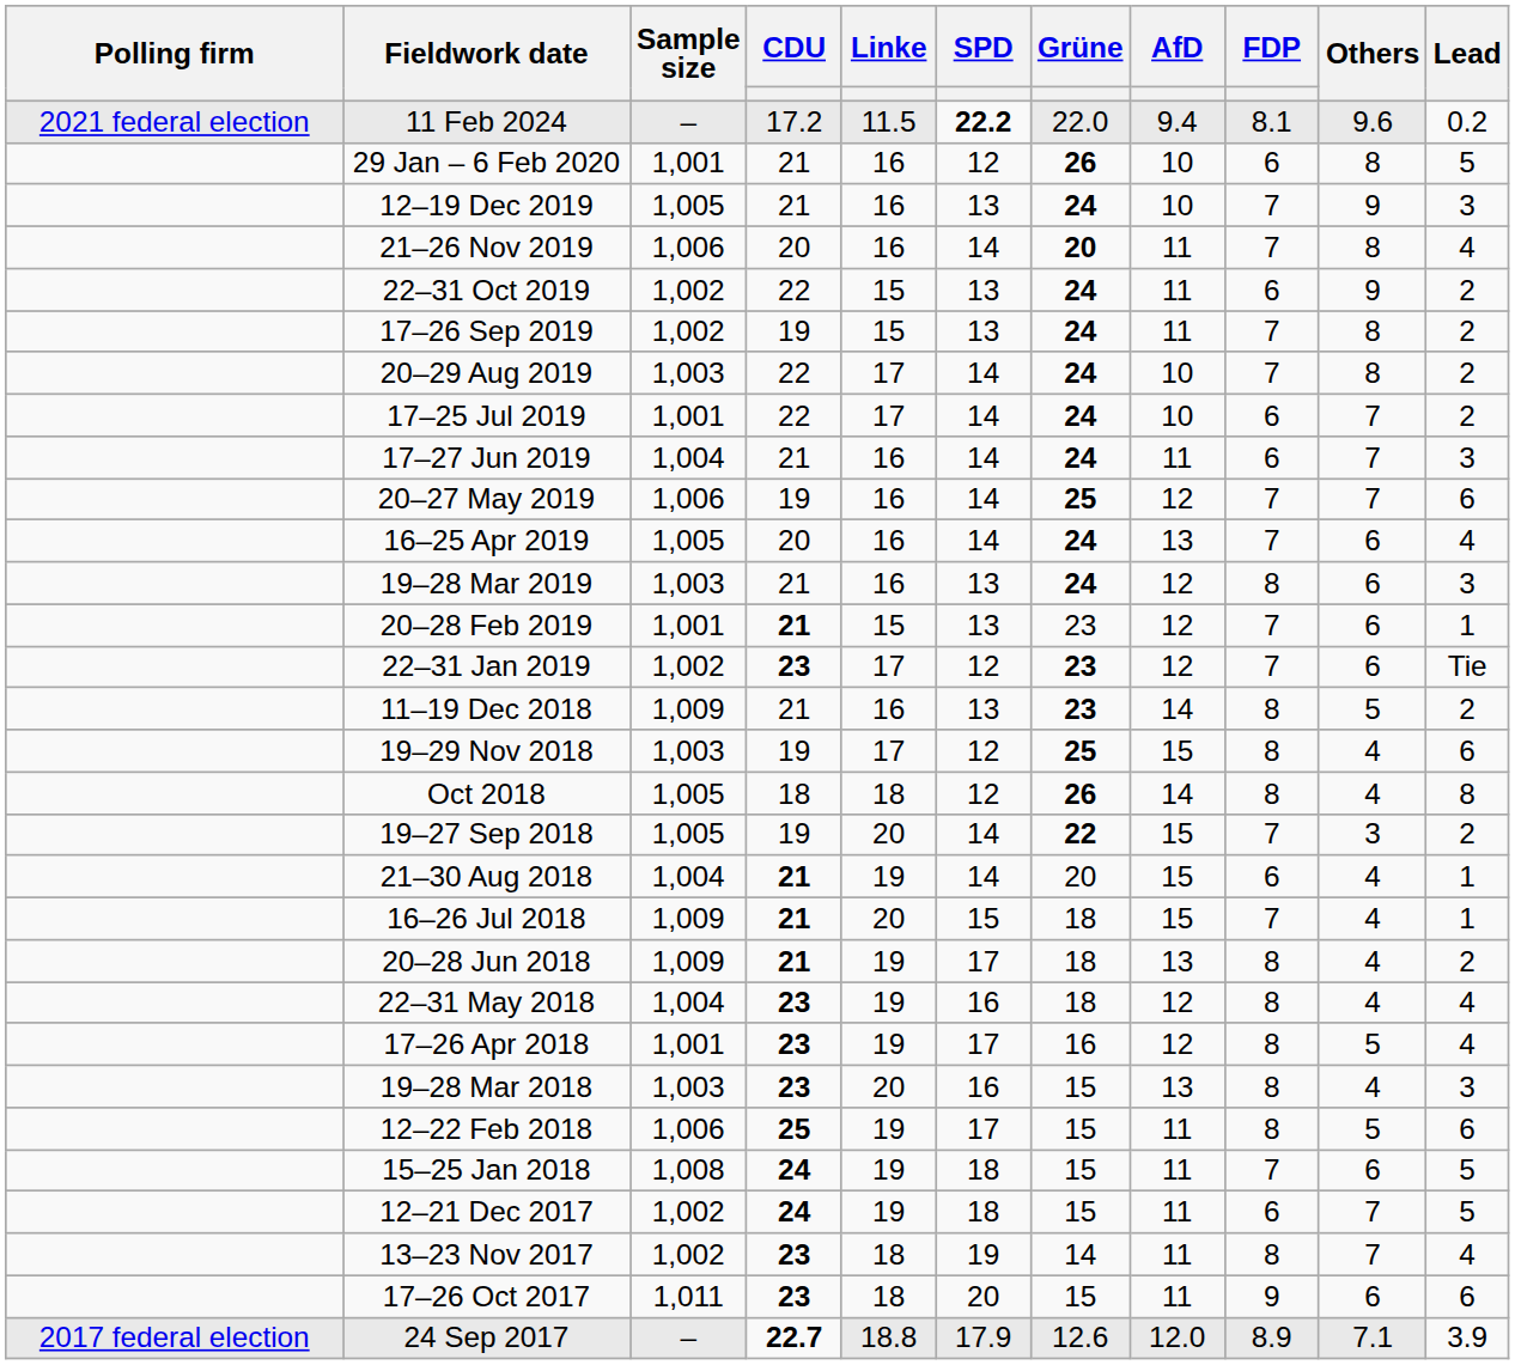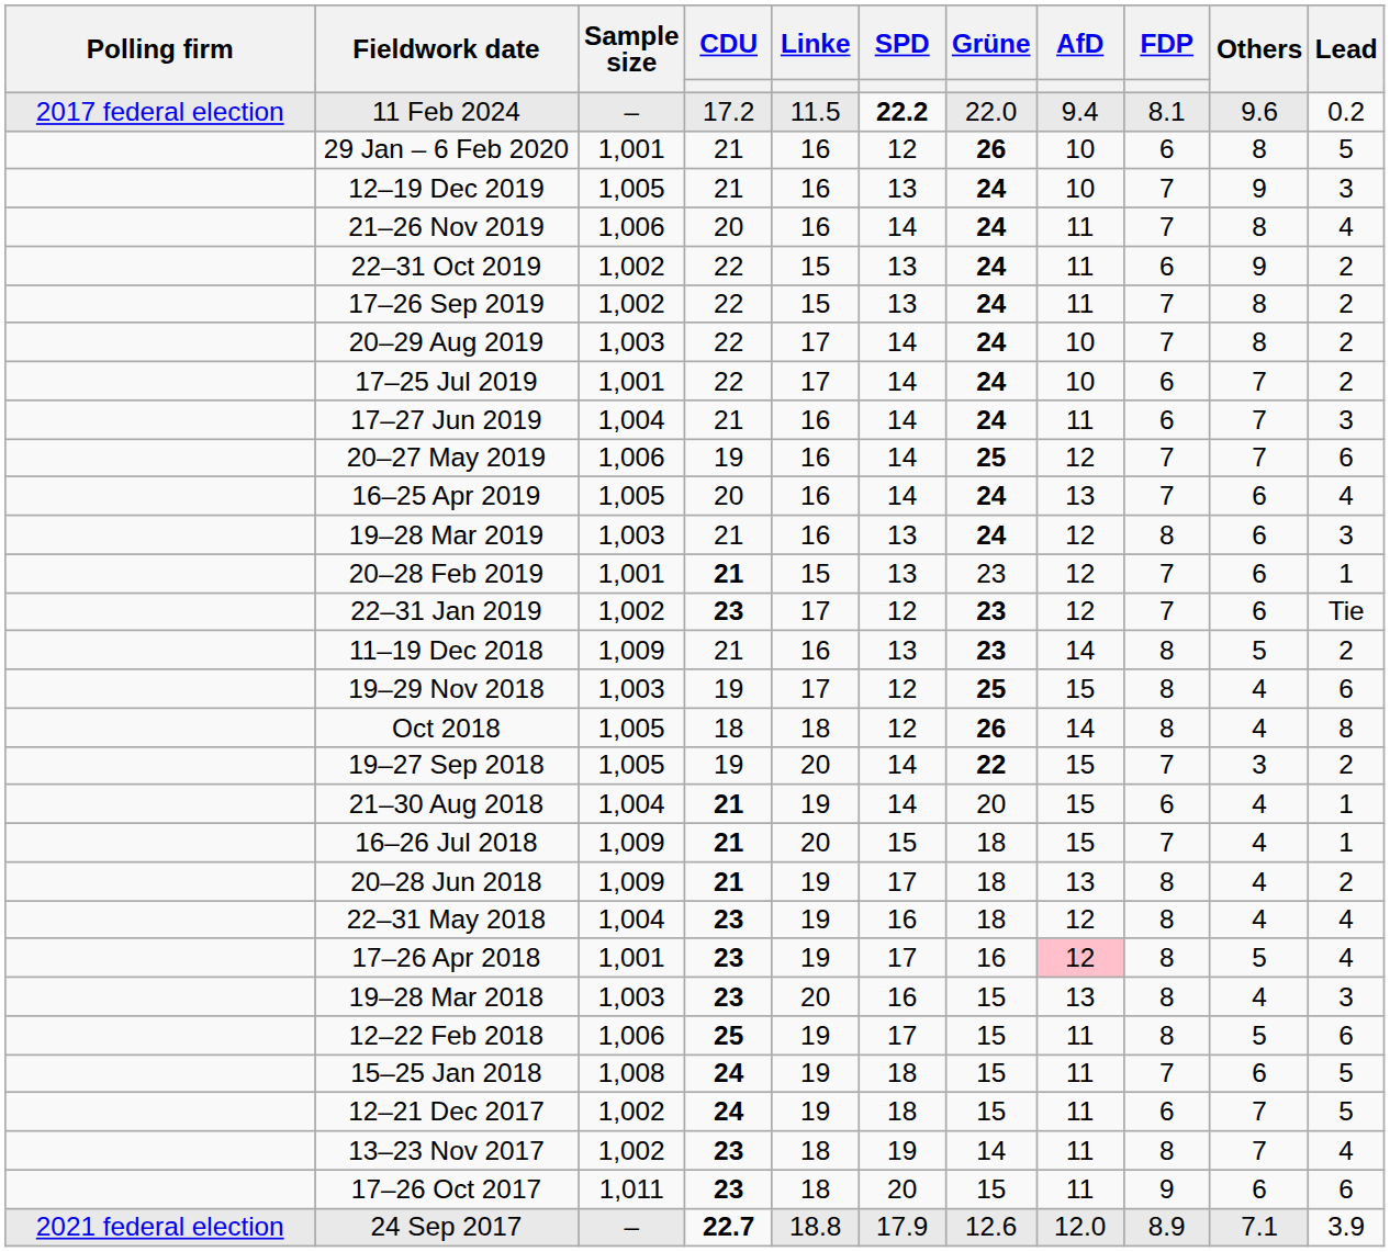11 Feb 2024 | Polling firm: 2021 federal election -> 2017 federal election
21–26 Nov 2019 | Grüne: 20 -> 24
17–26 Sep 2019 | CDU: 19 -> 22
17–26 Apr 2018 | AfD: no background -> pink background
24 Sep 2017 | Polling firm: 2017 federal election -> 2021 federal election
